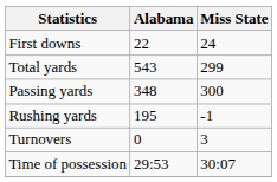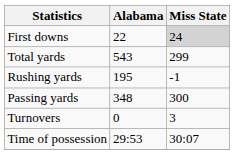First downs | Miss State: no background -> lightgrey background
rows swapped: Rushing yards <-> Passing yards
